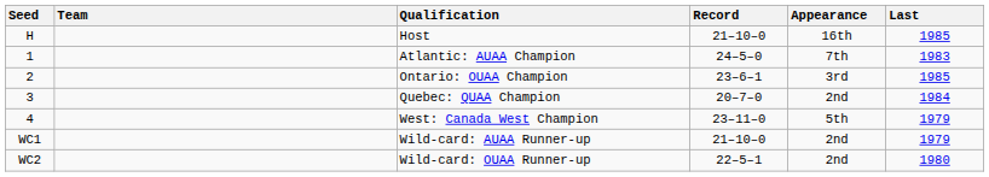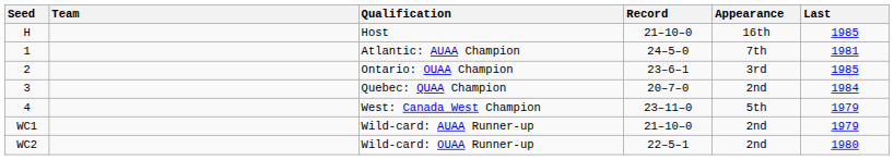Atlantic: AUAA Champion | Last: 1983 -> 1981
